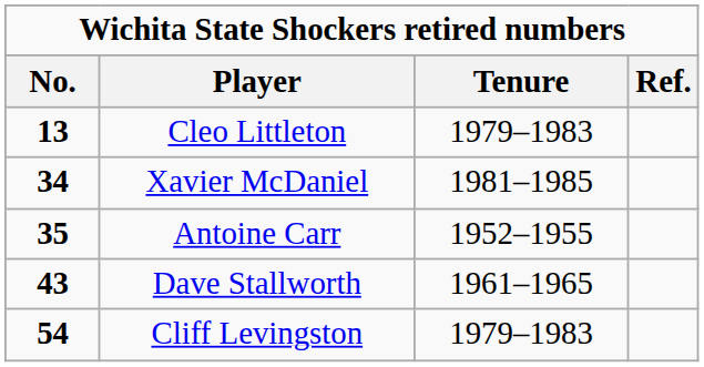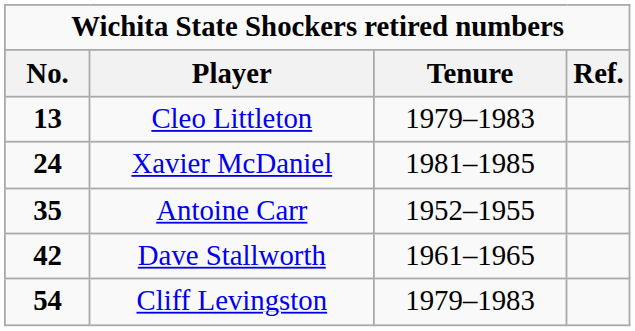Xavier McDaniel | No.: 34 -> 24
Dave Stallworth | No.: 43 -> 42
